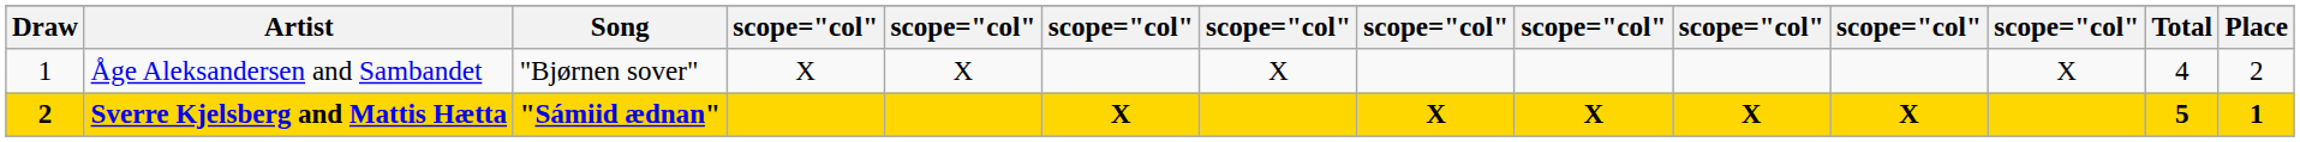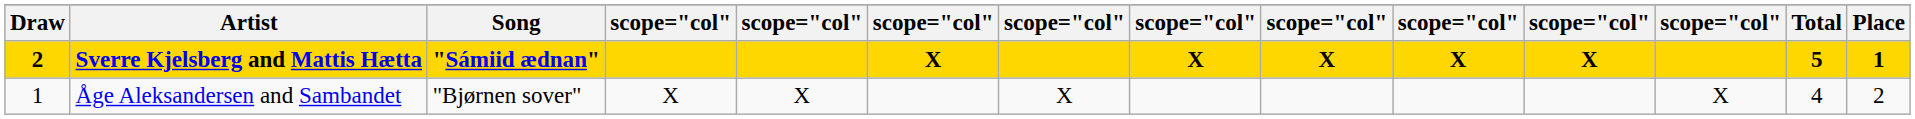rows swapped: Åge Aleksandersen and Sambandet <-> Sverre Kjelsberg and Mattis Hætta
